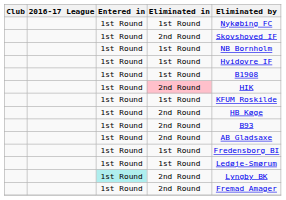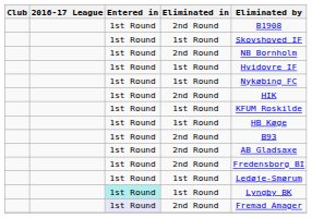row 2 | Eliminated in: 1st Round -> 2nd Round
row 2 | Eliminated by: Nykøbing FC -> B1908
row 3 | Eliminated in: 2nd Round -> 1st Round
row 4 | Eliminated in: 1st Round -> 2nd Round
row 6 | Eliminated by: B1908 -> Nykøbing FC
row 7 | Eliminated in: pink background -> no background
row 9 | Eliminated in: 2nd Round -> 1st Round
row 12 | Eliminated in: 1st Round -> 2nd Round
row 14 | Eliminated in: 2nd Round -> 1st Round
row 15 | Entered in: no background -> lavender background
